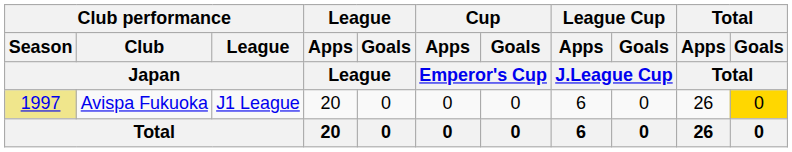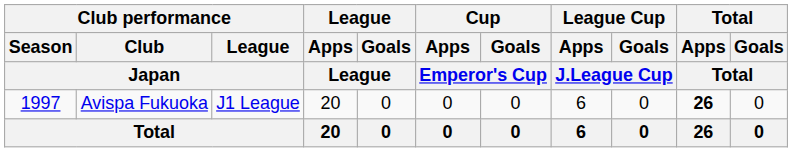Avispa Fukuoka | Club performance / Season / Japan: khaki background -> no background
Avispa Fukuoka | Total / Apps / Total: normal -> bold
Avispa Fukuoka | Total / Goals / Total: gold background -> no background
